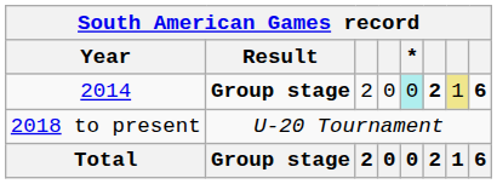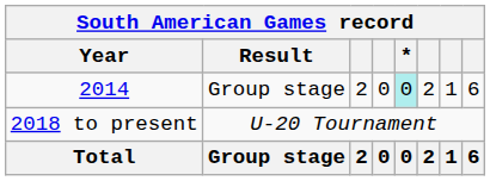2014 | Result: bold -> normal
2014 | column 6: bold -> normal
2014 | column 7: khaki background -> no background
2014 | column 8: bold -> normal
